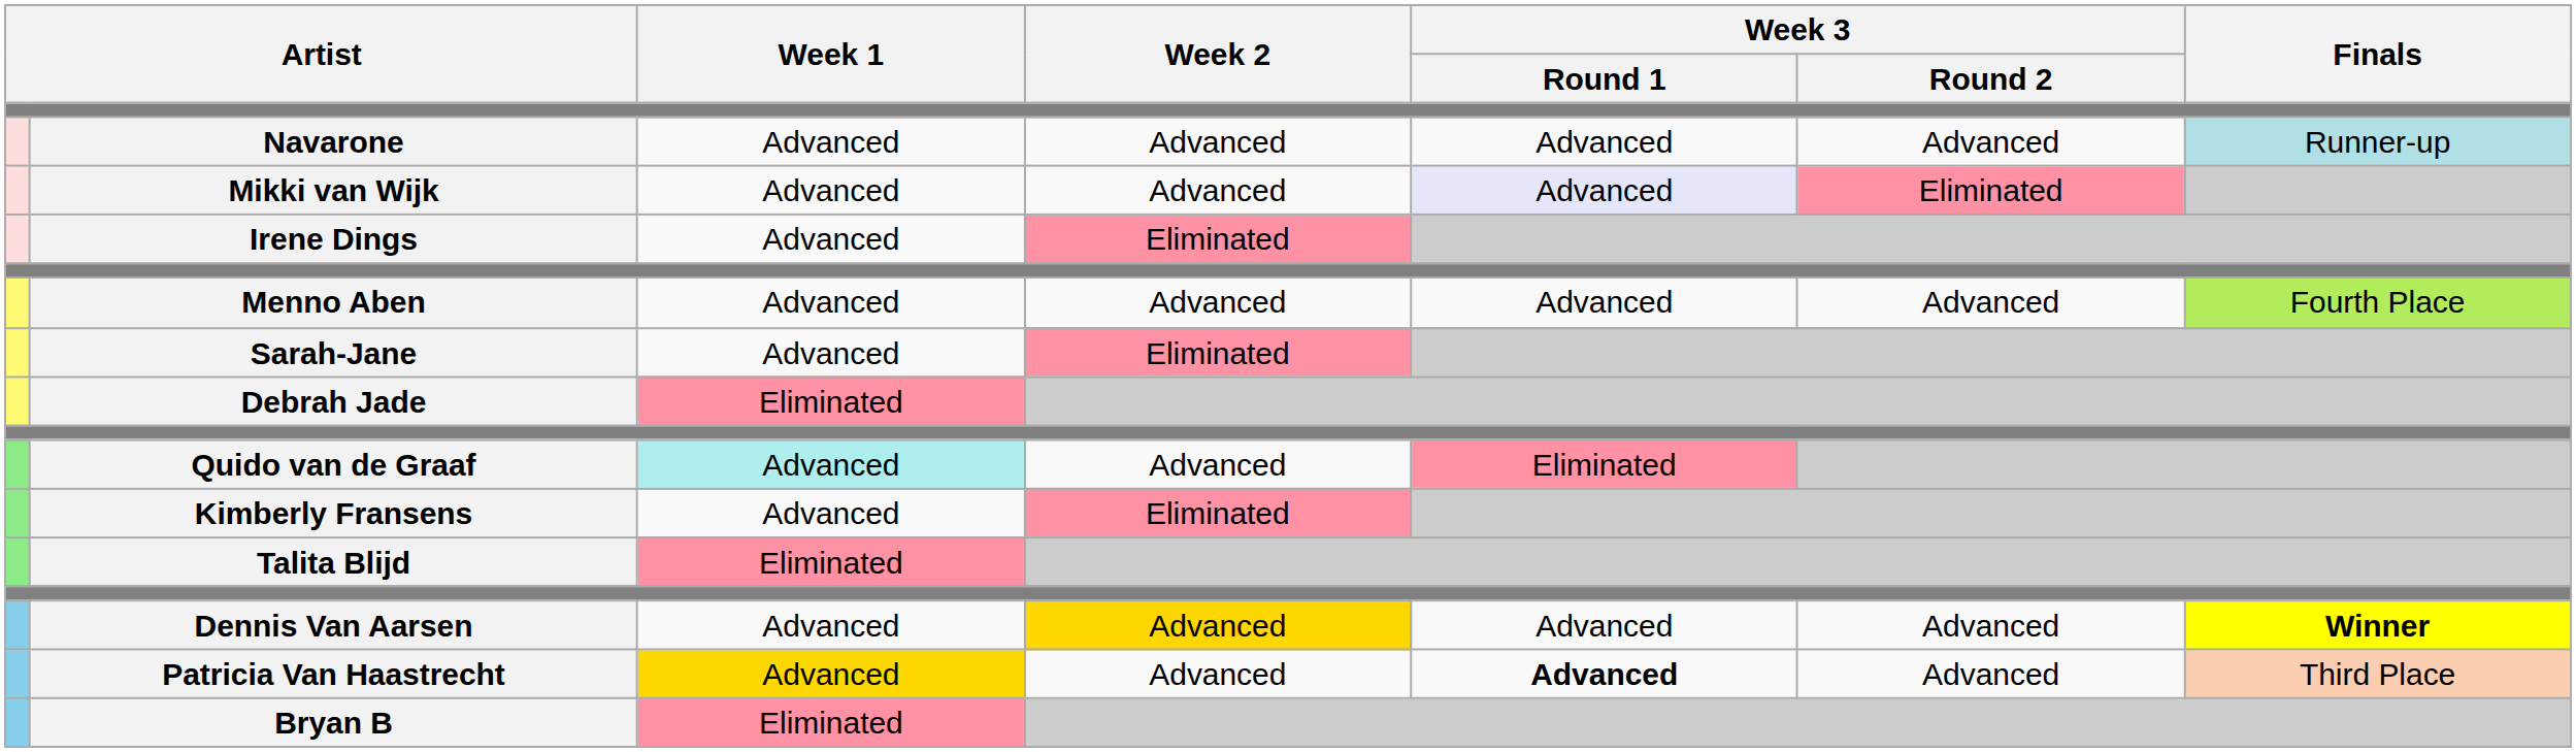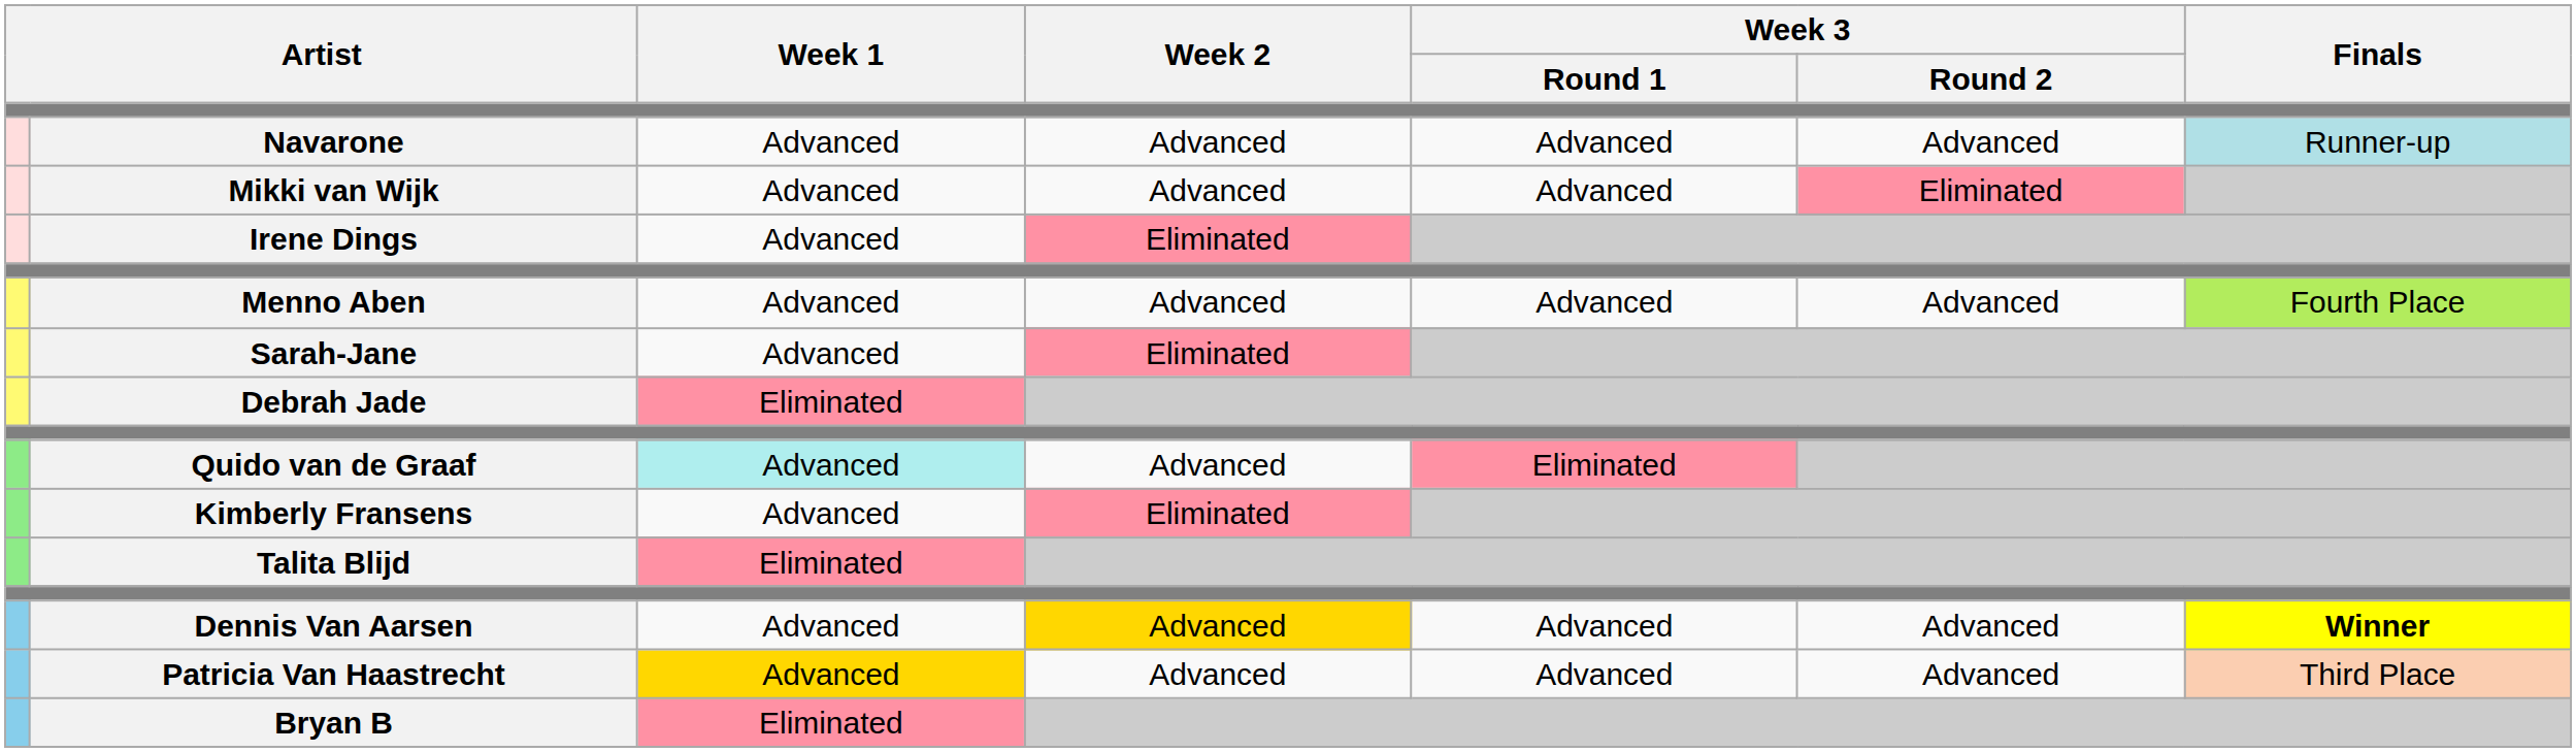Mikki van Wijk | Week 3 / Round 1: lavender background -> no background
Patricia Van Haastrecht | Week 3 / Round 1: bold -> normal
